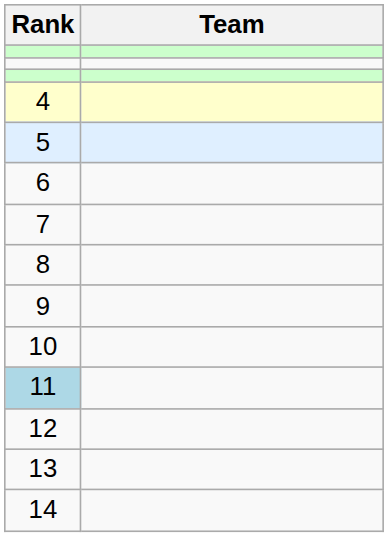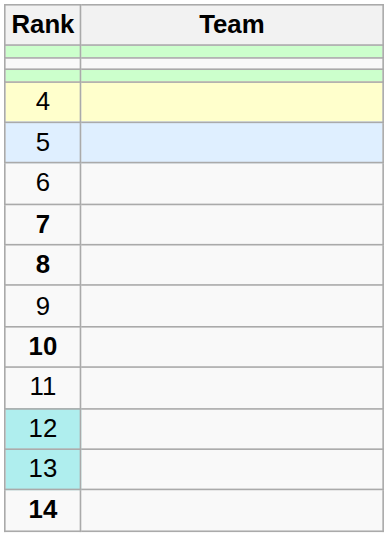row 8 | Rank: normal -> bold
row 9 | Rank: normal -> bold
row 11 | Rank: normal -> bold
row 12 | Rank: lightblue background -> no background
row 13 | Rank: no background -> paleturquoise background
row 14 | Rank: no background -> paleturquoise background
row 15 | Rank: normal -> bold
